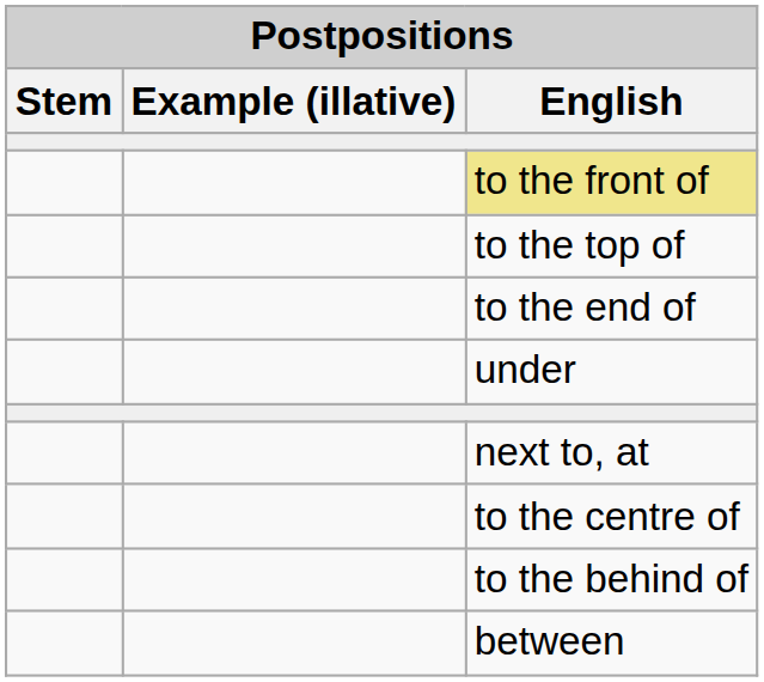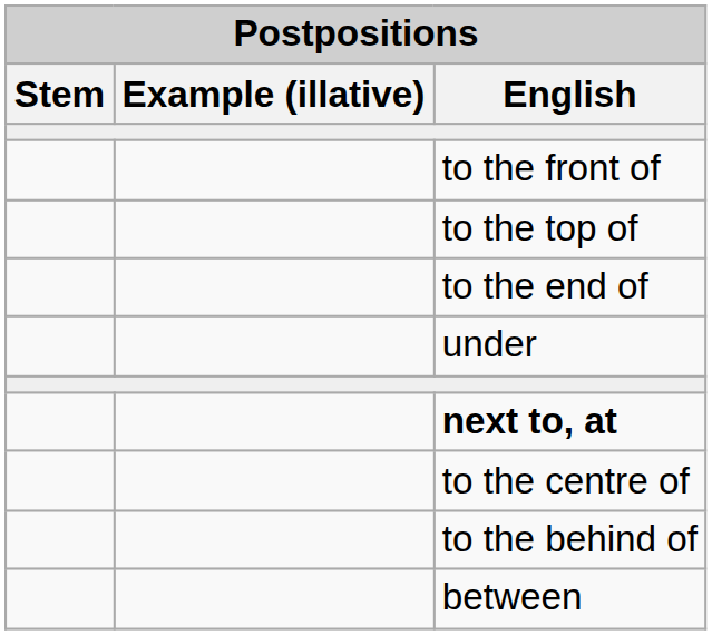to the front of | English: khaki background -> no background
next to, at | English: normal -> bold
